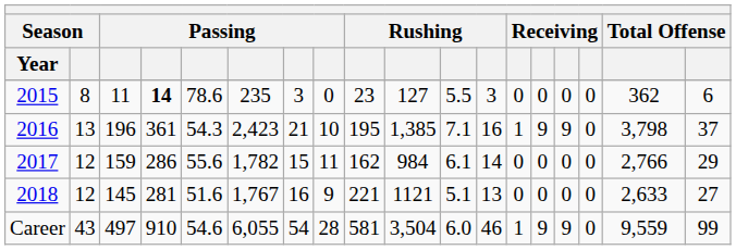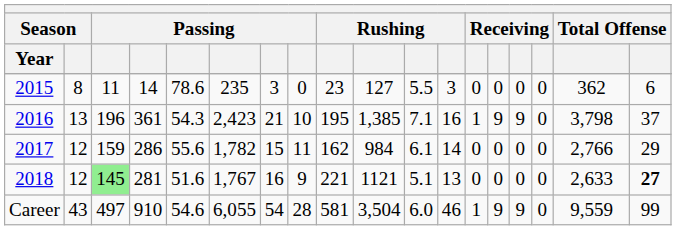2015 | column 4: bold -> normal
2018 | column 3: no background -> lightgreen background
2018 | column 18: normal -> bold
